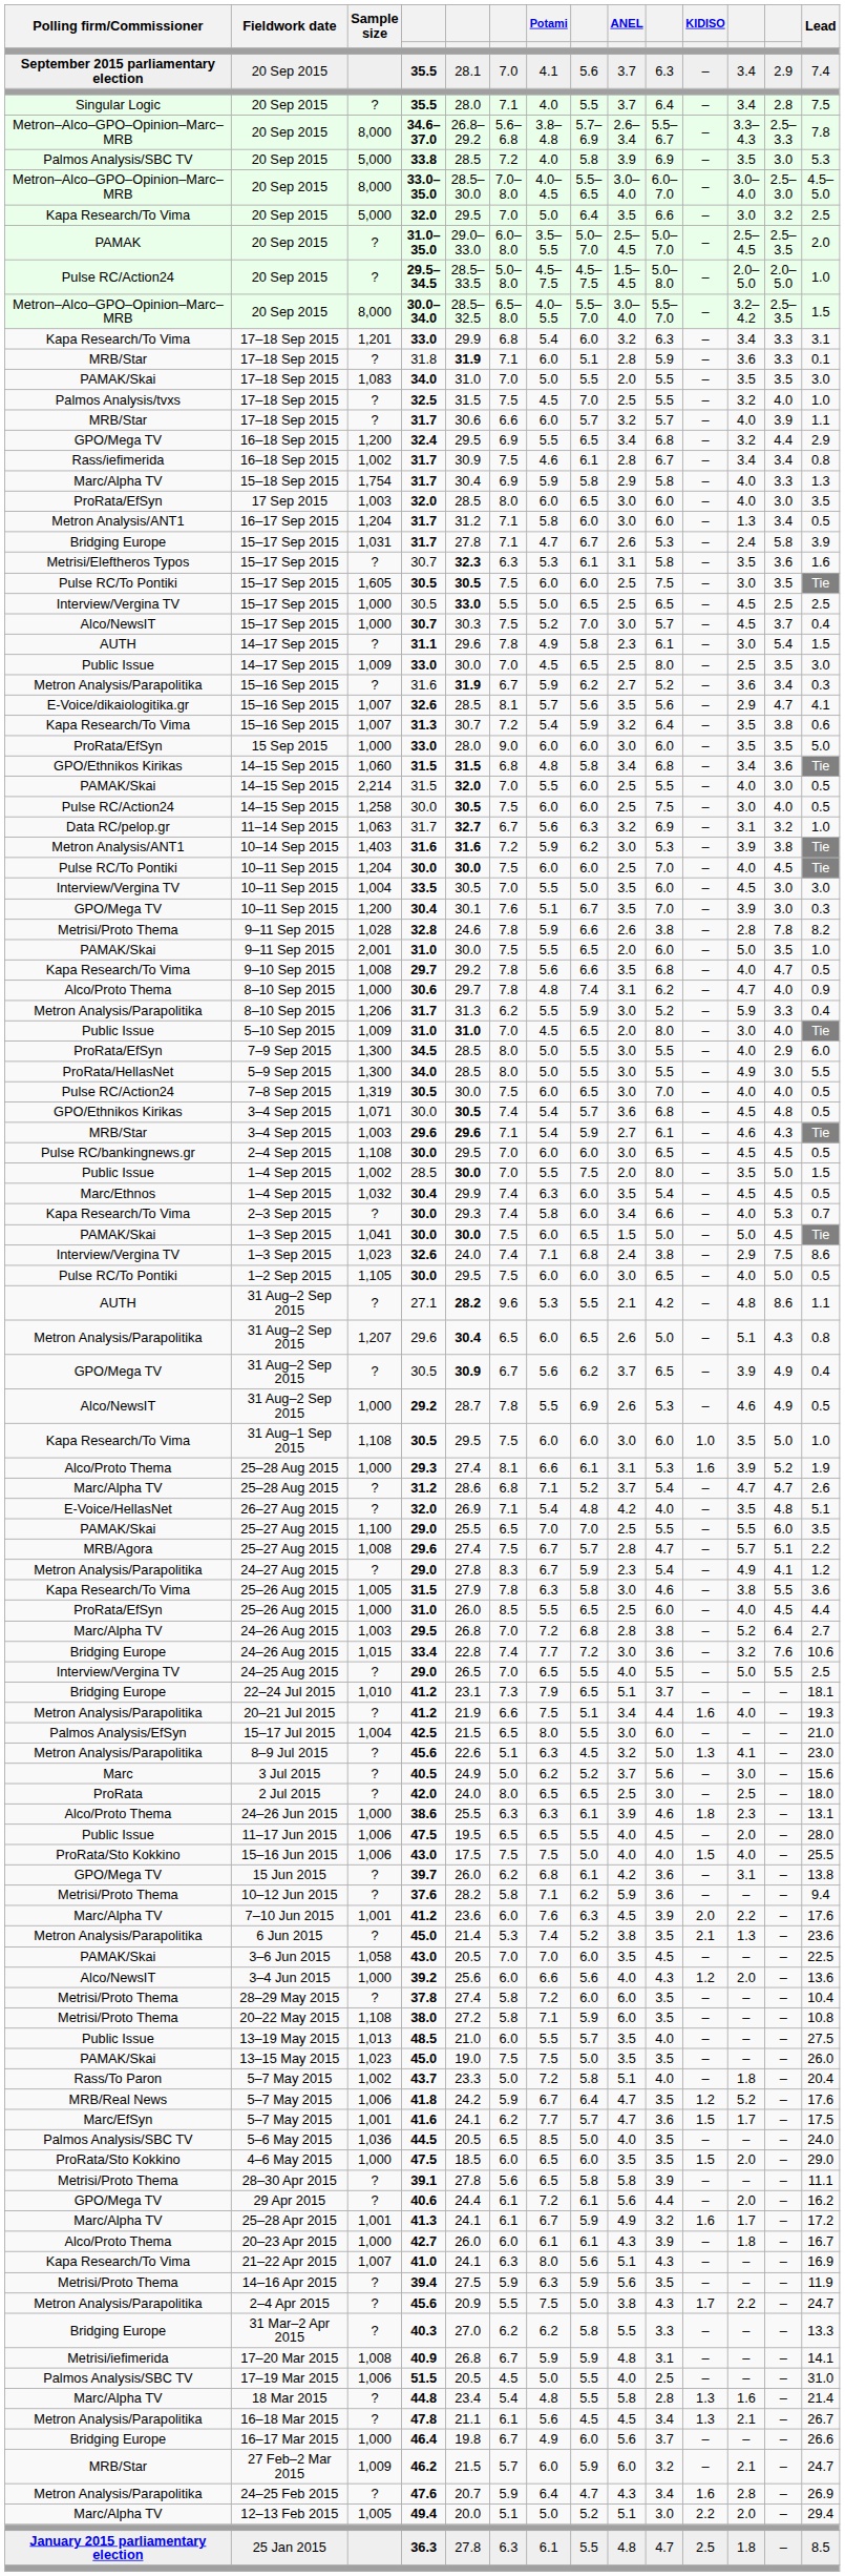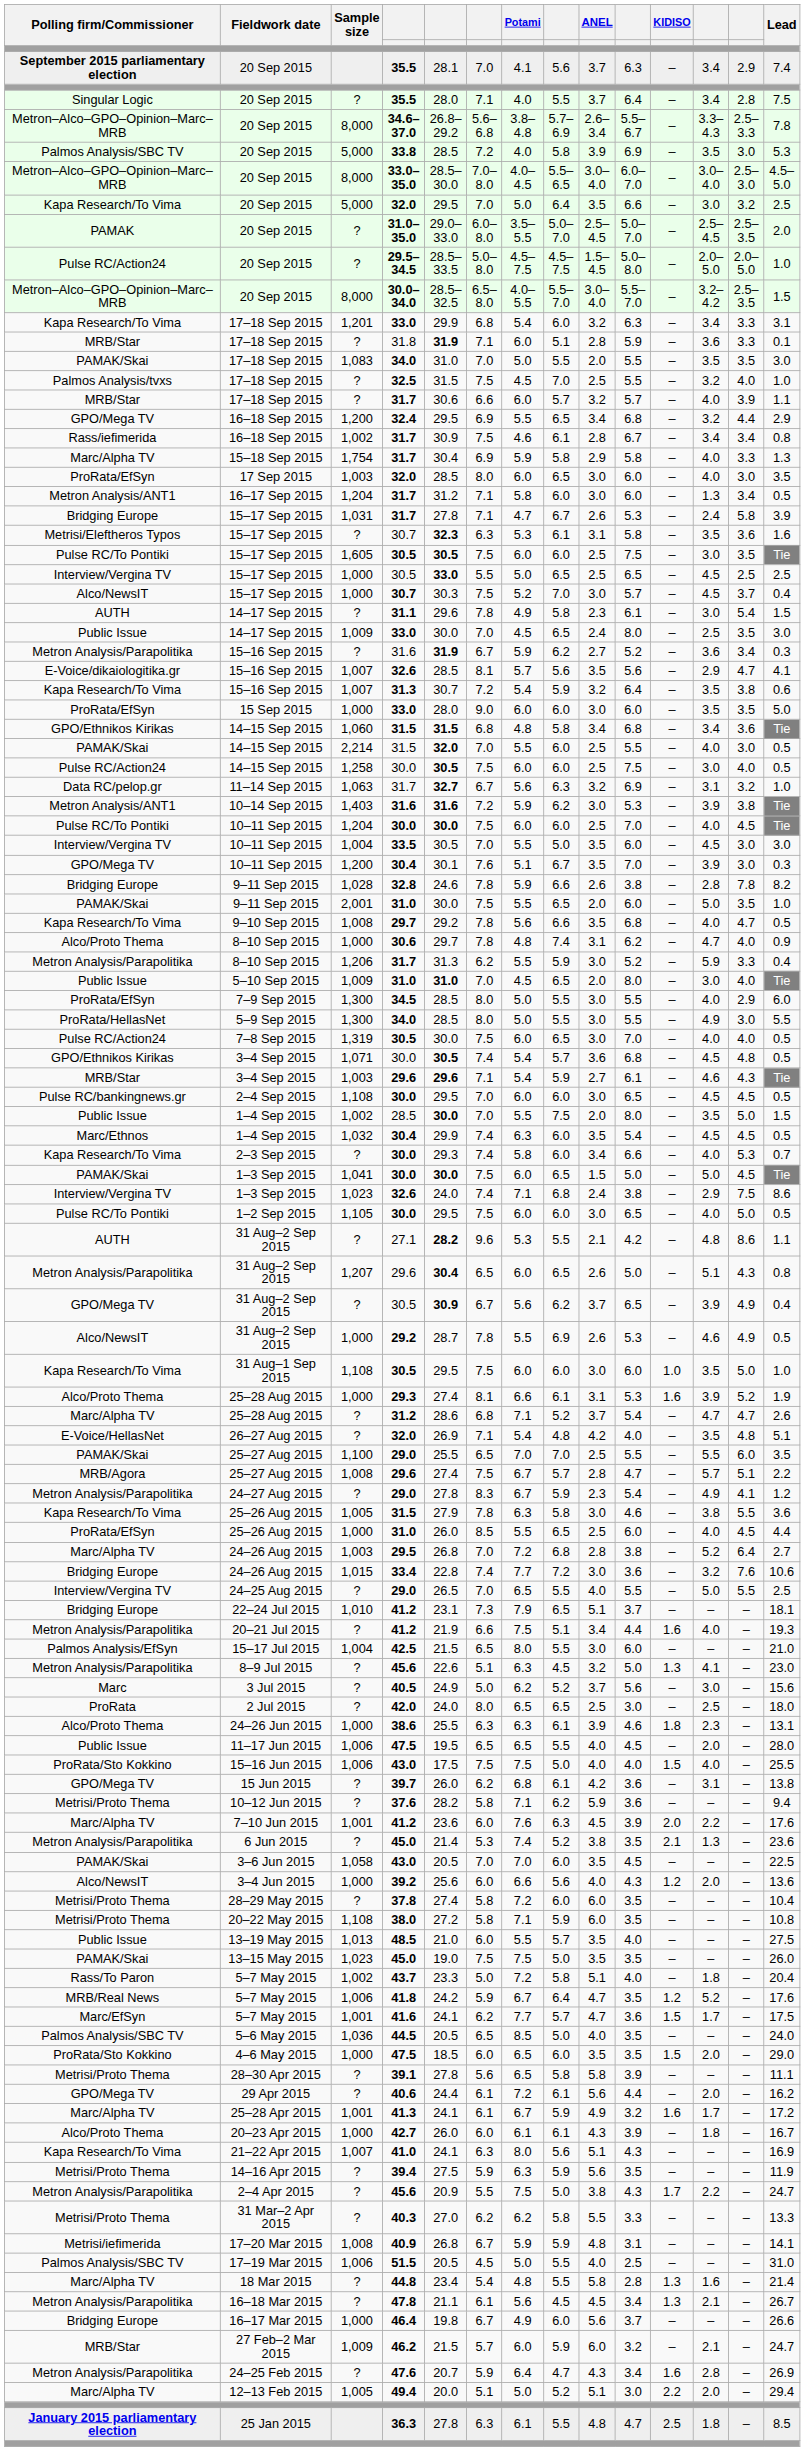14–17 Sep 2015 / 33.0 | ANEL: 2.5 -> 2.4
9–11 Sep 2015 / 32.8 | Polling firm/Commissioner: Metrisi/Proto Thema -> Bridging Europe
31 Mar–2 Apr 2015 | Polling firm/Commissioner: Bridging Europe -> Metrisi/Proto Thema
